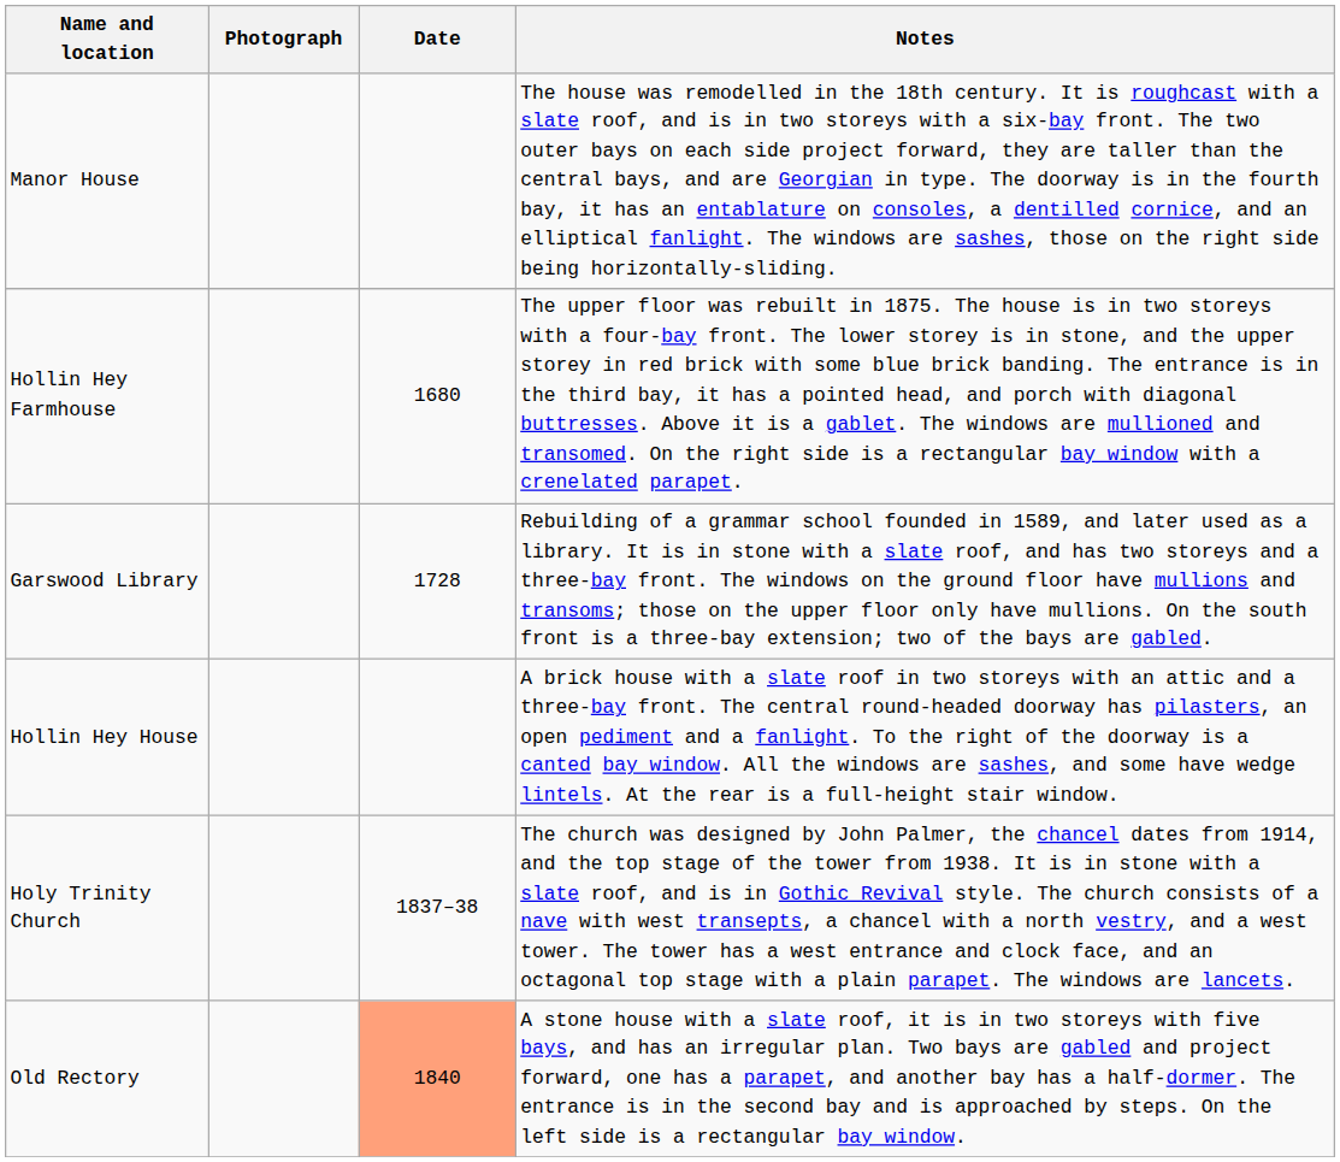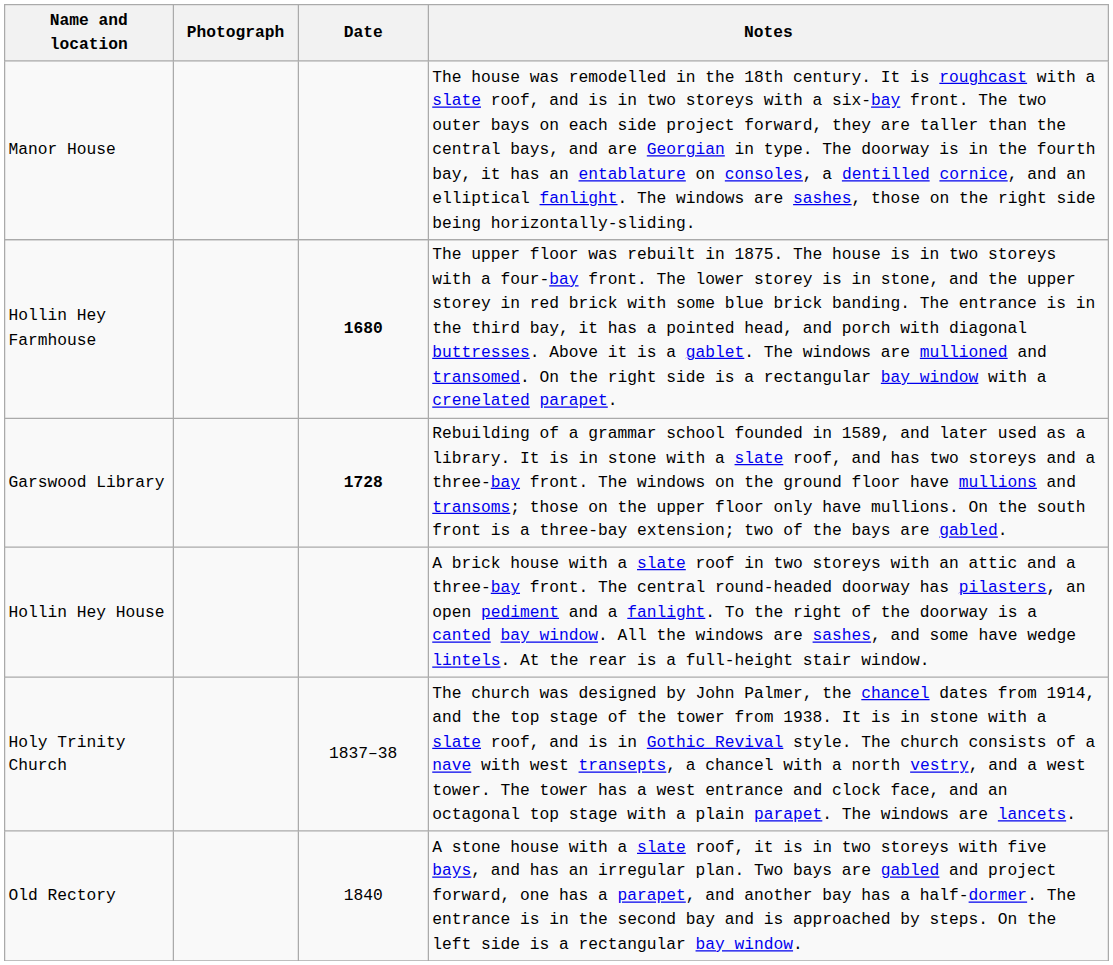Hollin Hey Farmhouse | Date: normal -> bold
Garswood Library | Date: normal -> bold
Old Rectory | Date: lightsalmon background -> no background
